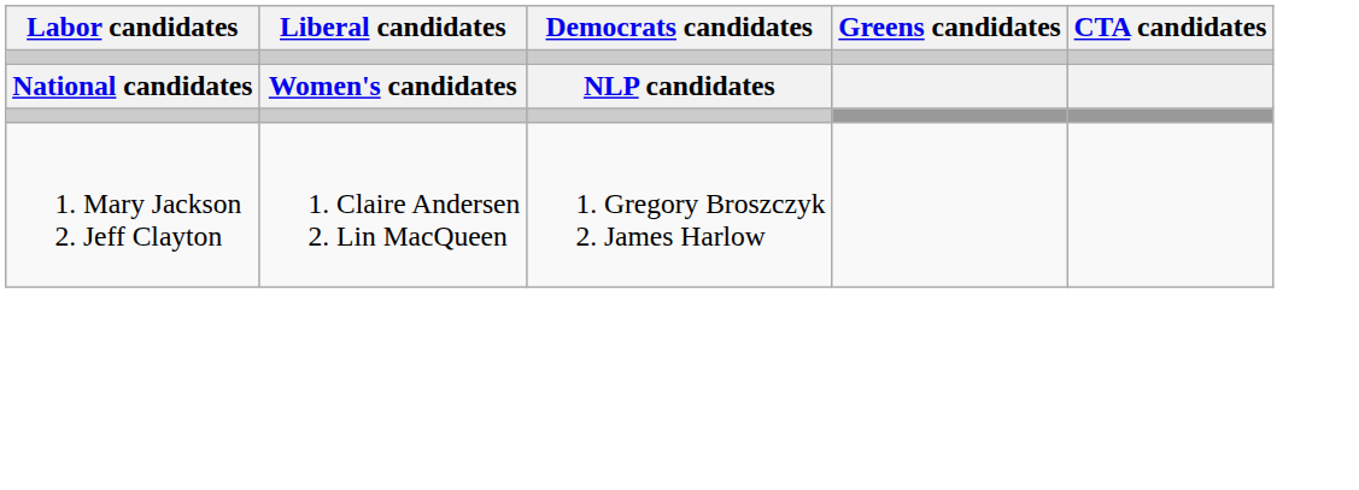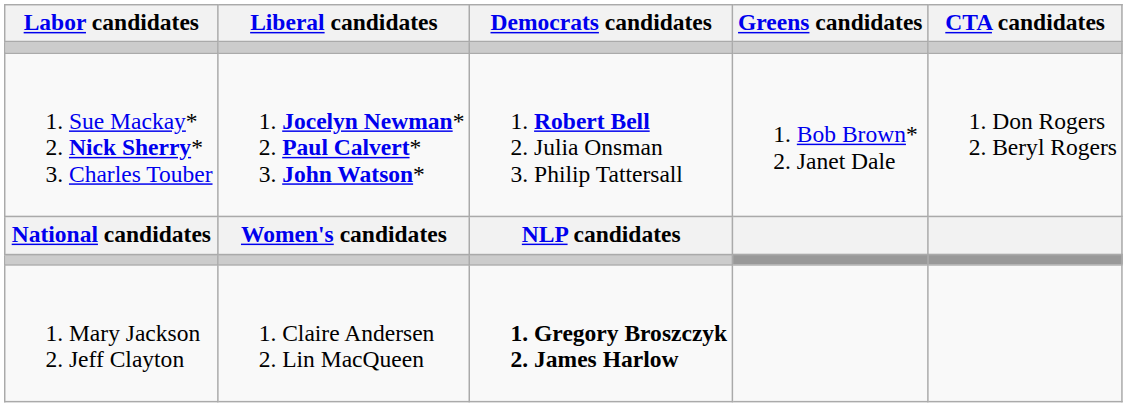+ row: Sue Mackay* Nick Sherry* Charles Touber | Jocelyn Newman* Paul Calvert* John Watson* | Robert Bell Julia Onsman Philip Tattersall | Bob Brown* Janet Dale | Don Rogers Beryl Rogers
Mary Jackson Jeff Clayton | Democrats candidates: normal -> bold
